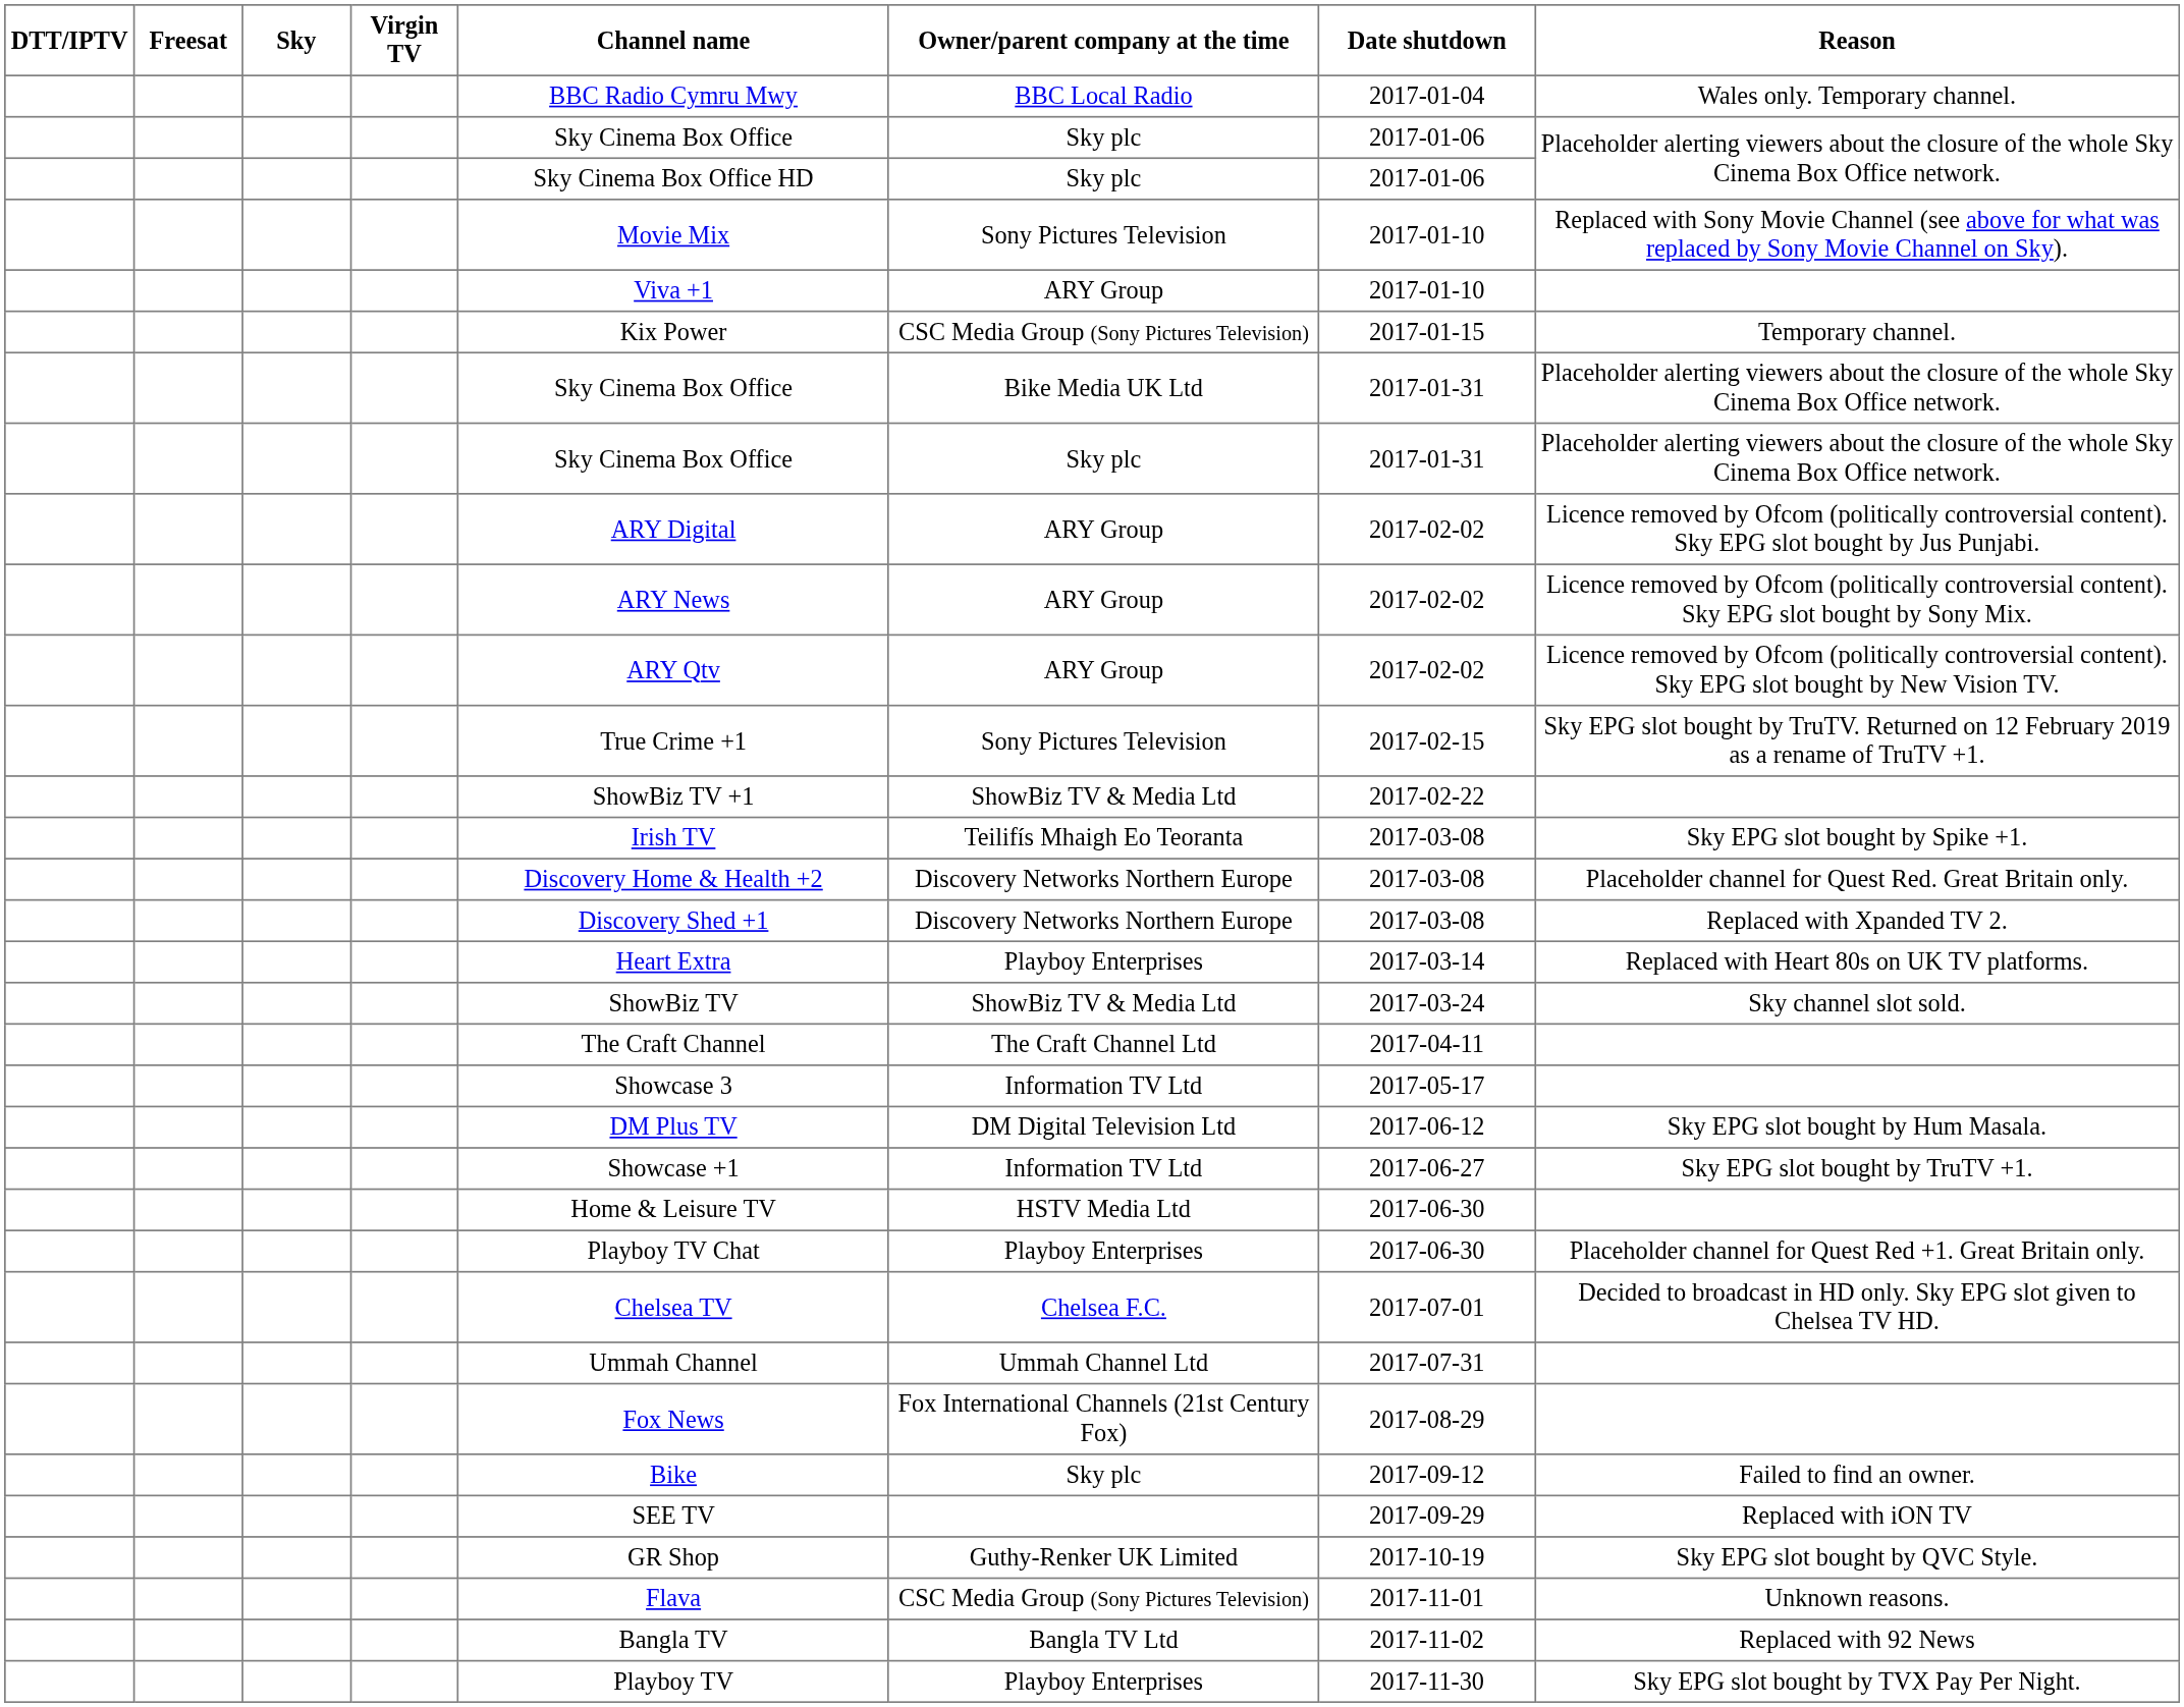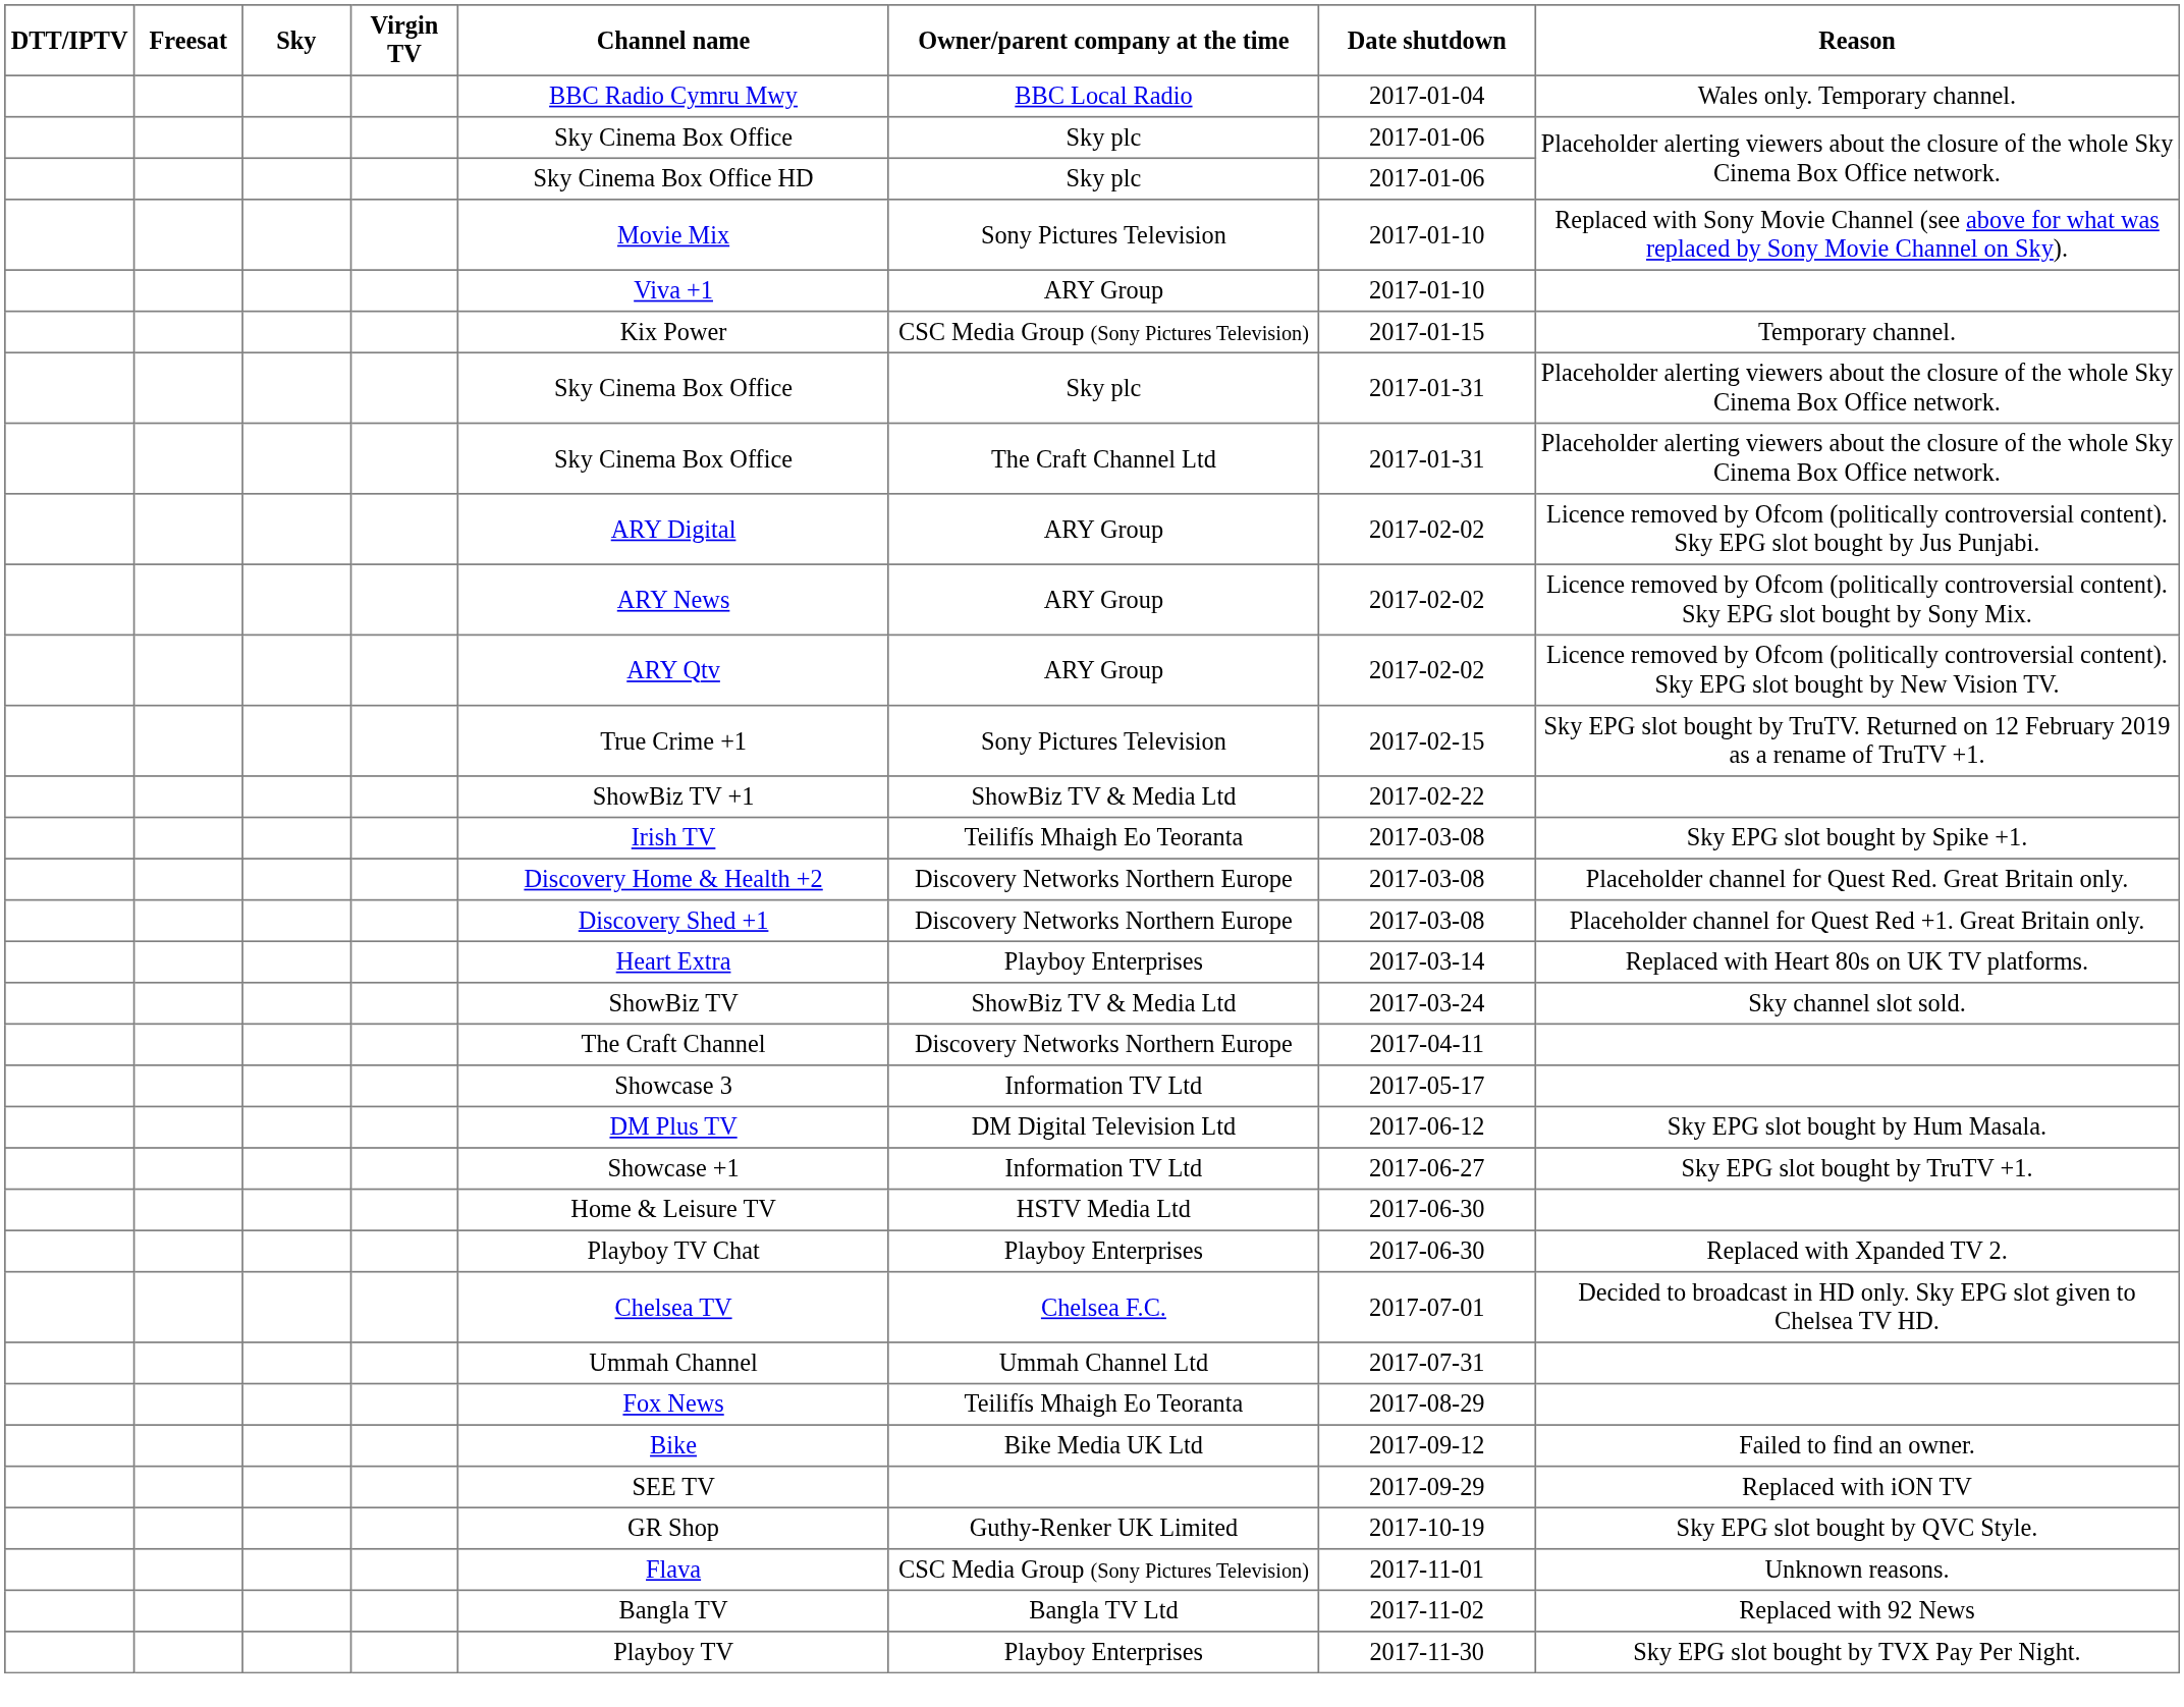row 8 | Owner/parent company at the time: Bike Media UK Ltd -> Sky plc
row 9 | Owner/parent company at the time: Sky plc -> The Craft Channel Ltd
row 17 | Reason: Replaced with Xpanded TV 2. -> Placeholder channel for Quest Red +1. Great Britain only.
row 20 | Owner/parent company at the time: The Craft Channel Ltd -> Discovery Networks Northern Europe
row 25 | Reason: Placeholder channel for Quest Red +1. Great Britain only. -> Replaced with Xpanded TV 2.
row 28 | Owner/parent company at the time: Fox International Channels (21st Century Fox) -> Teilifís Mhaigh Eo Teoranta
row 29 | Owner/parent company at the time: Sky plc -> Bike Media UK Ltd
